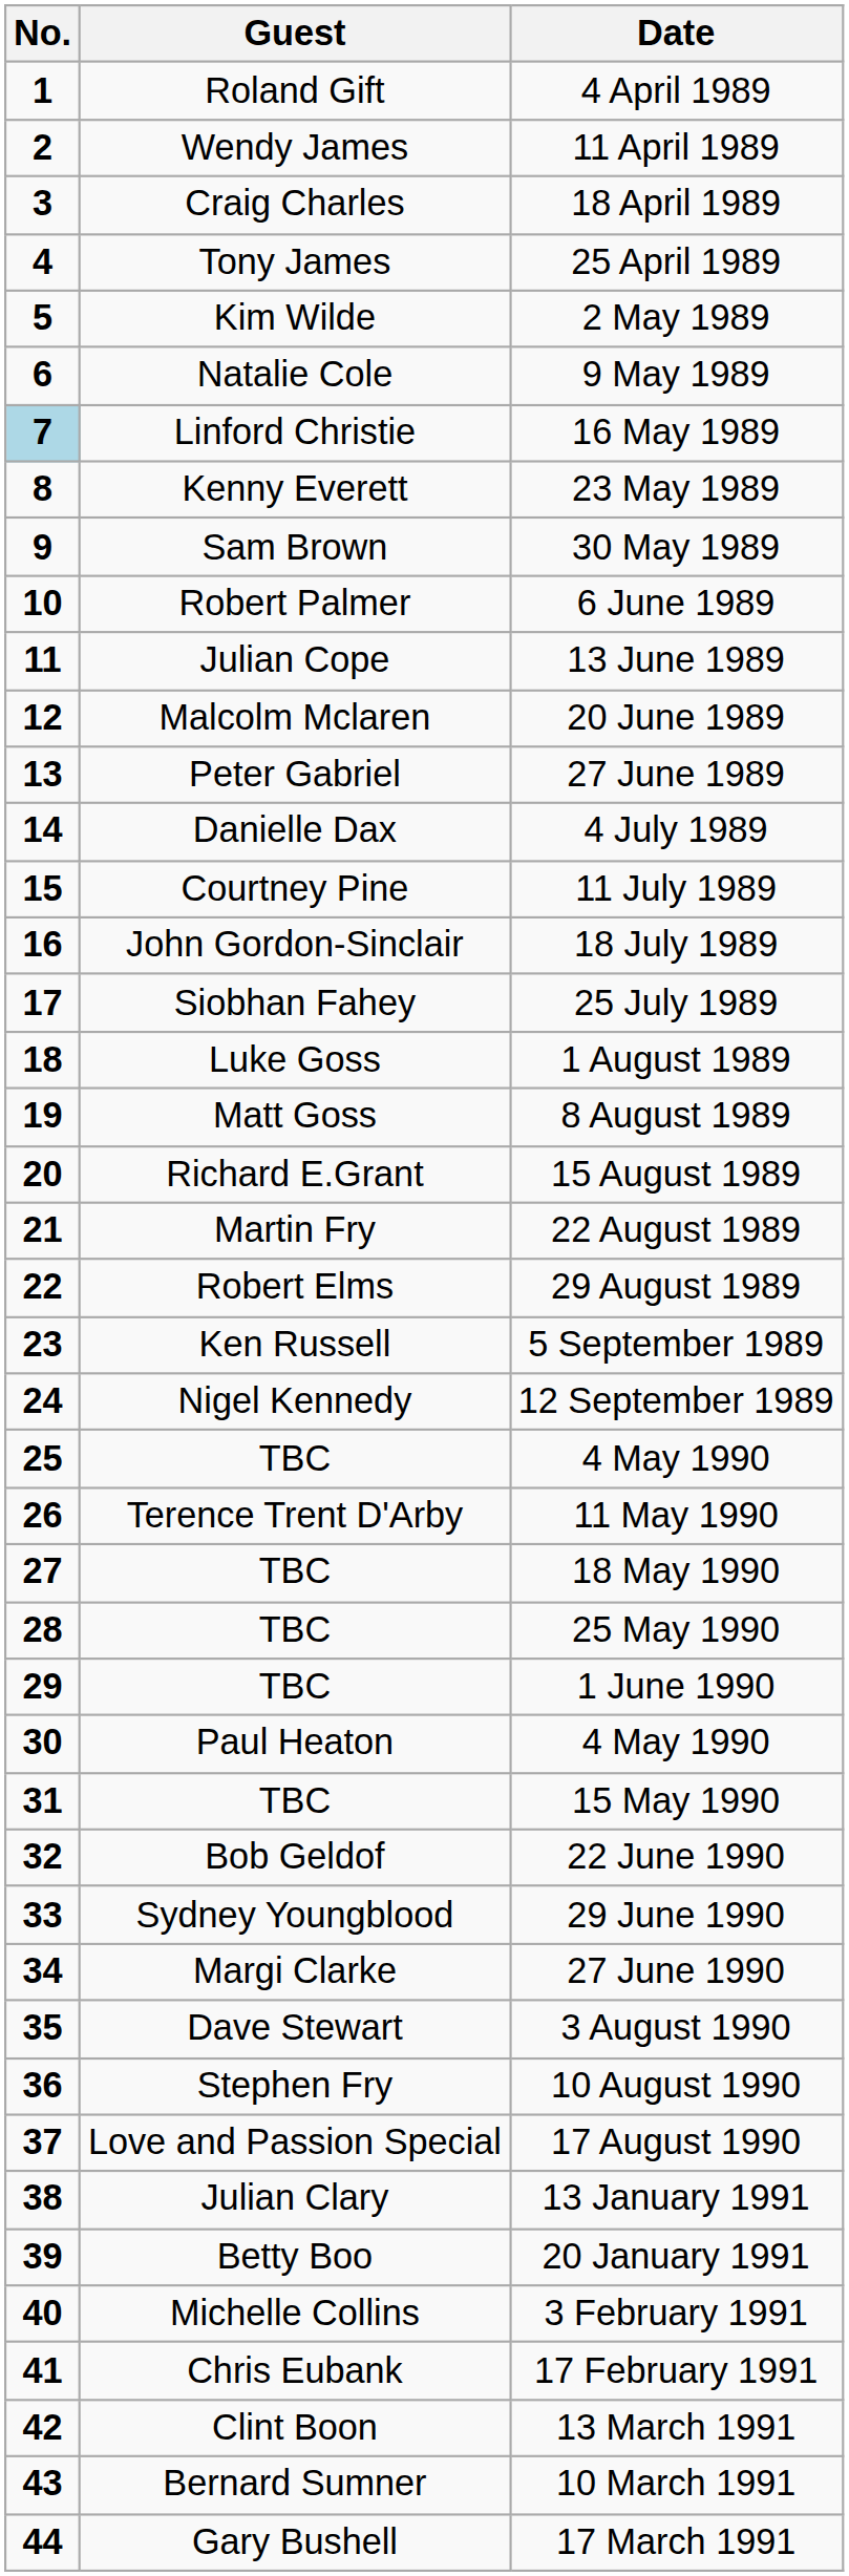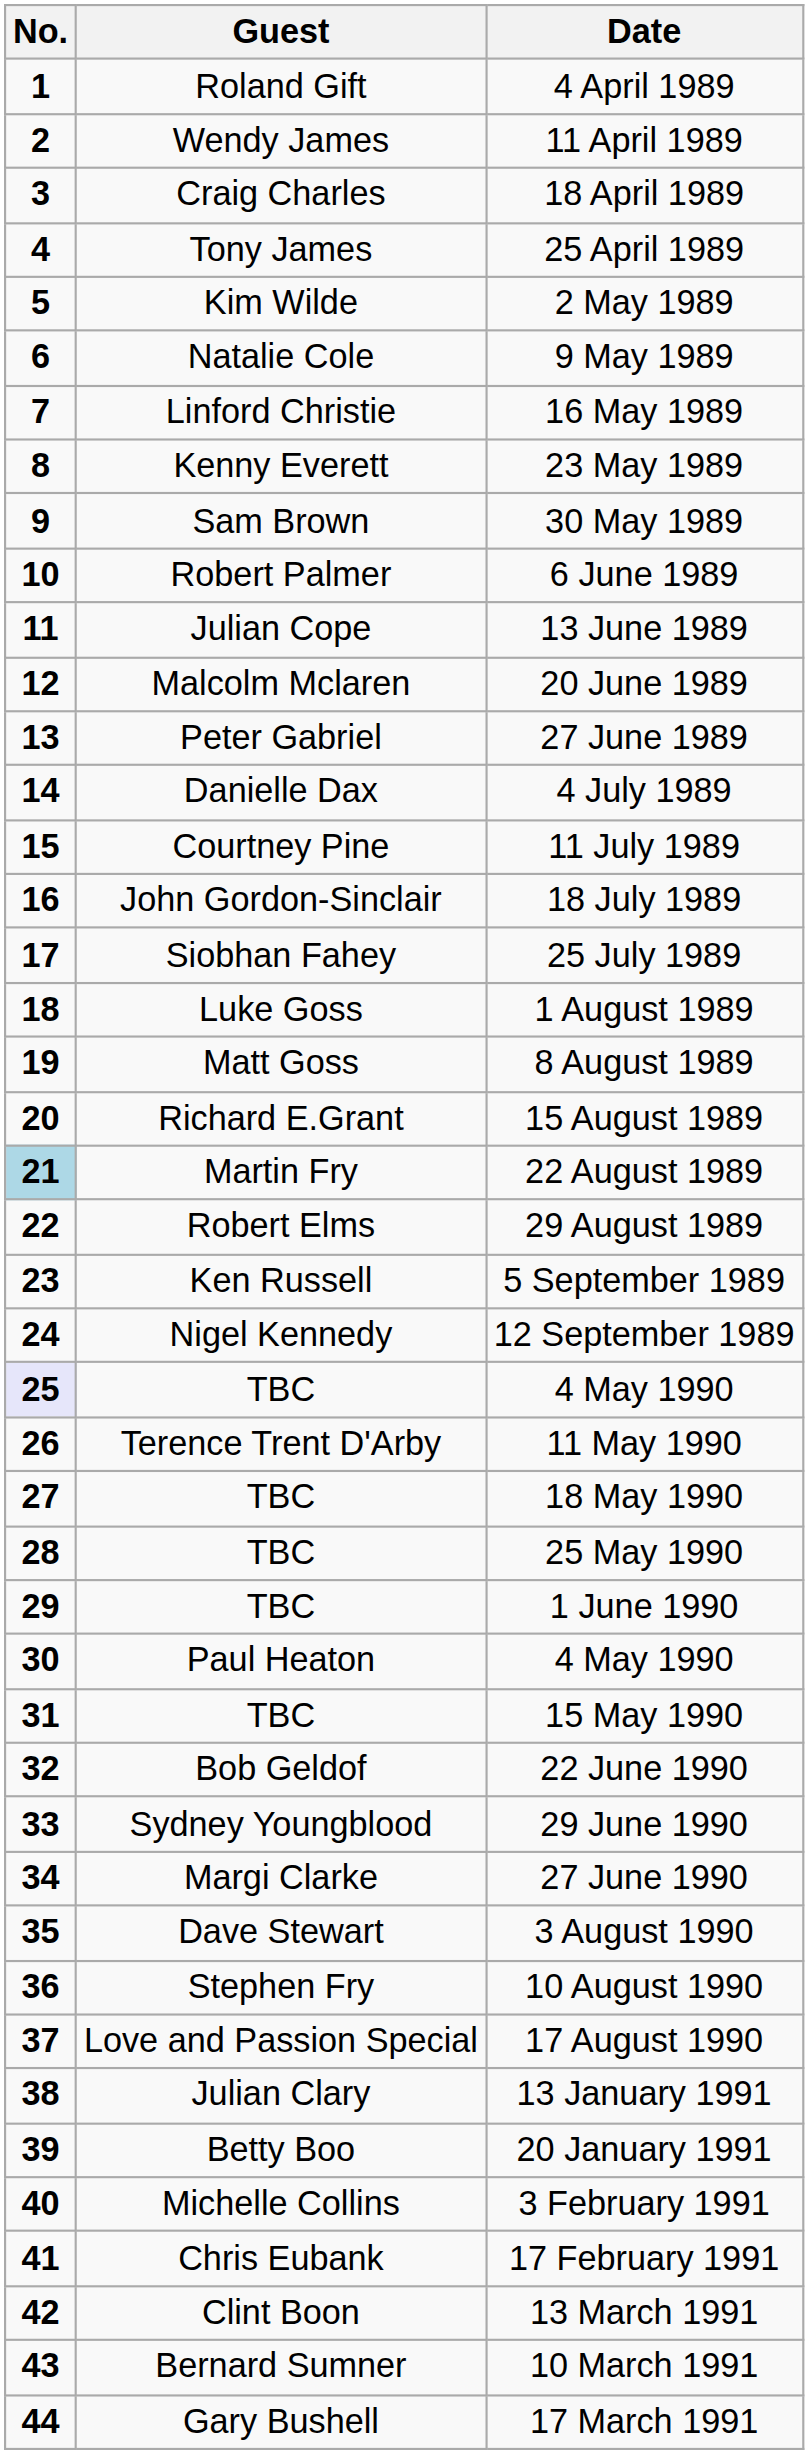16 May 1989 | No.: lightblue background -> no background
22 August 1989 | No.: no background -> lightblue background
TBC / 4 May 1990 | No.: no background -> lavender background
